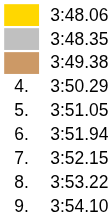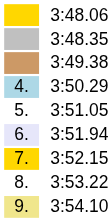3:50.29 | column 1: no background -> lightblue background
3:51.94 | column 1: no background -> lavender background
3:52.15 | column 1: no background -> gold background
3:54.10 | column 1: no background -> khaki background
